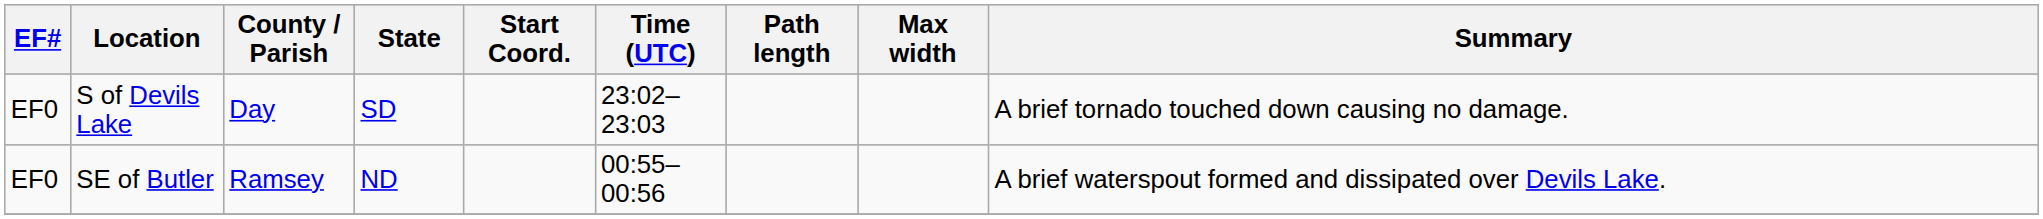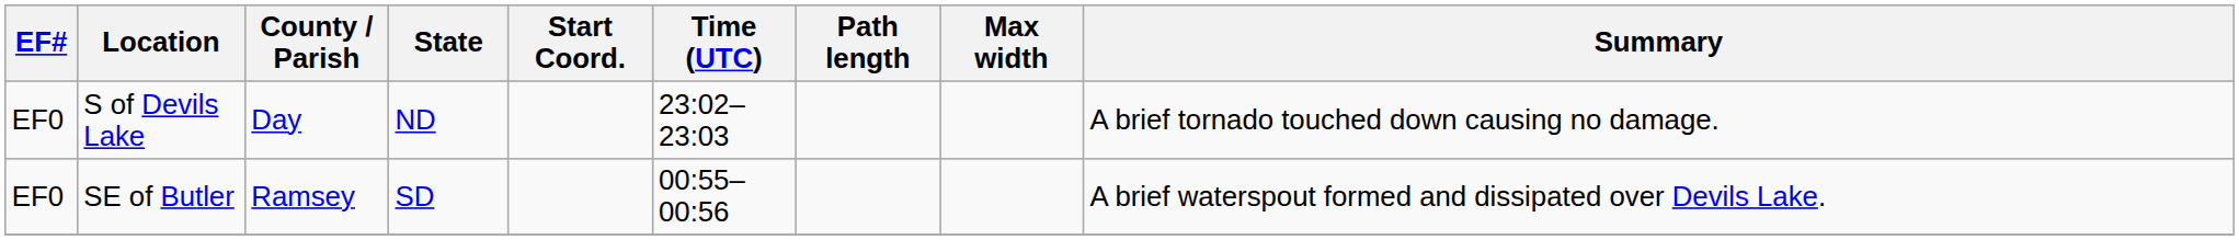S of Devils Lake | State: SD -> ND
SE of Butler | State: ND -> SD
